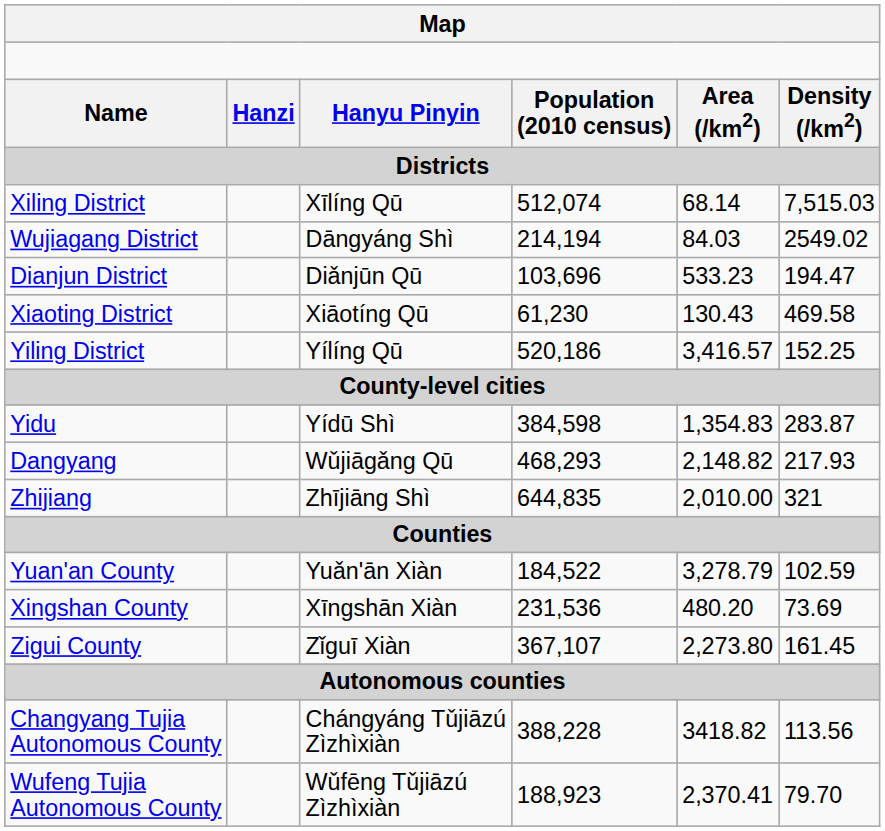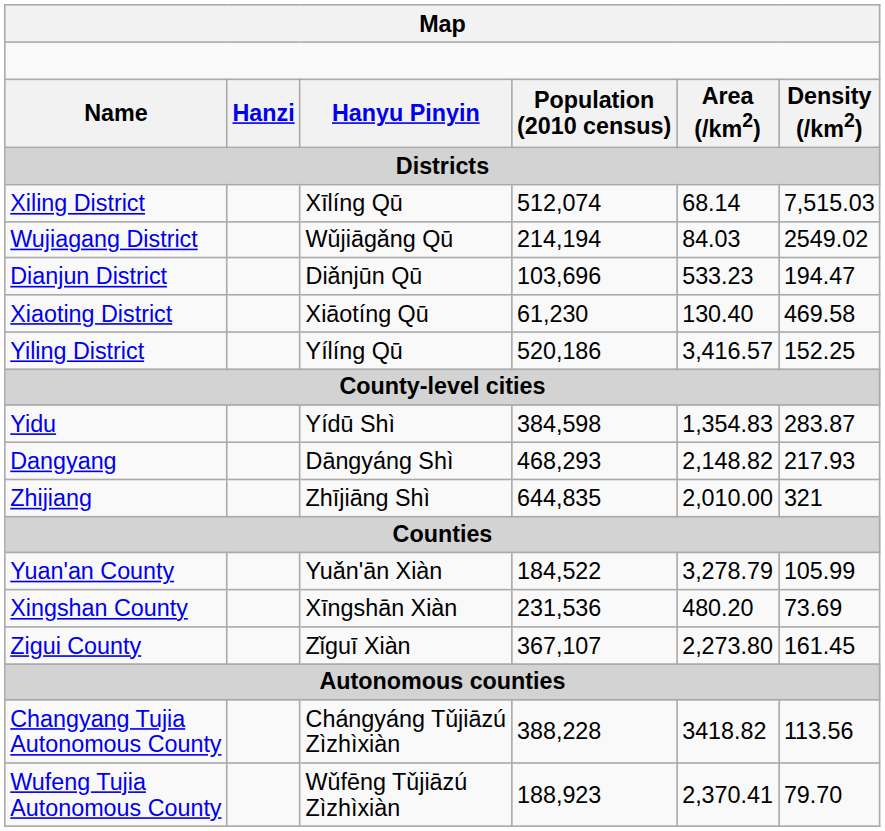Wujiagang District | column 3: Dāngyáng Shì -> Wǔjiāgǎng Qū
Xiaoting District | column 5: 130.43 -> 130.40
Dangyang | column 3: Wǔjiāgǎng Qū -> Dāngyáng Shì
Yuan'an County | column 6: 102.59 -> 105.99
